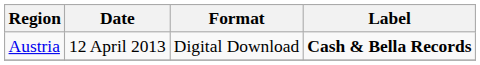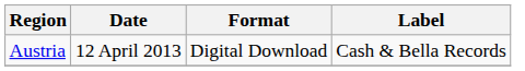Austria | Label: bold -> normal
